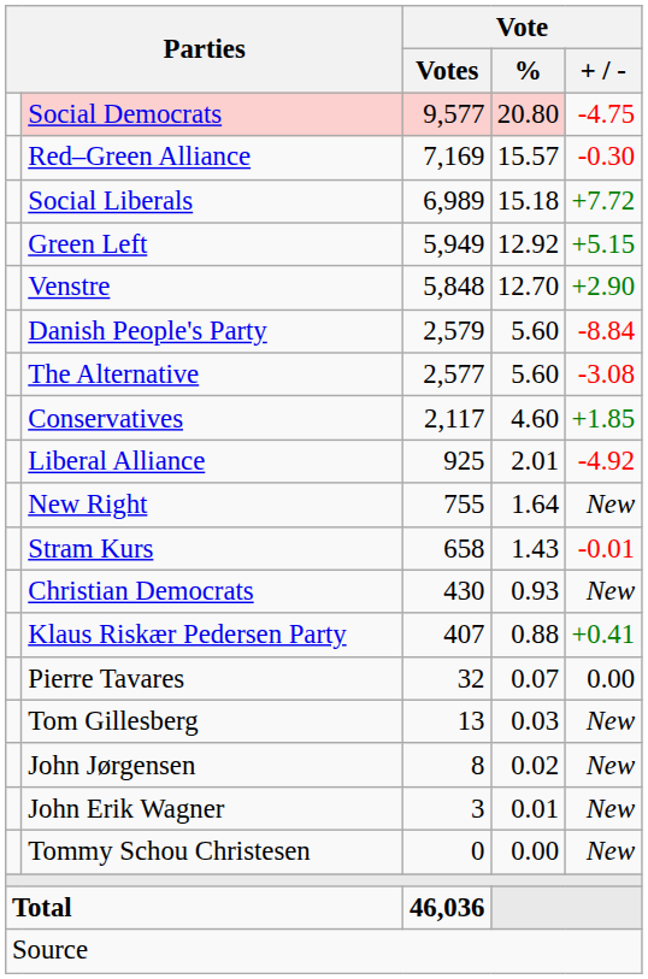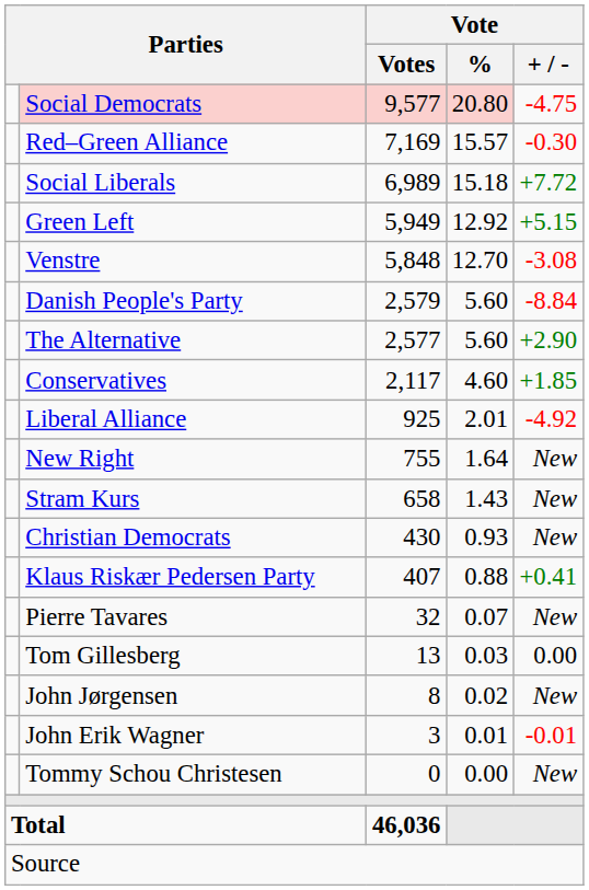Venstre | Vote / + / -: +2.90 -> -3.08
The Alternative | Vote / + / -: -3.08 -> +2.90
Stram Kurs | Vote / + / -: -0.01 -> New
Pierre Tavares | Vote / + / -: 0.00 -> New
Tom Gillesberg | Vote / + / -: New -> 0.00
John Erik Wagner | Vote / + / -: New -> -0.01
